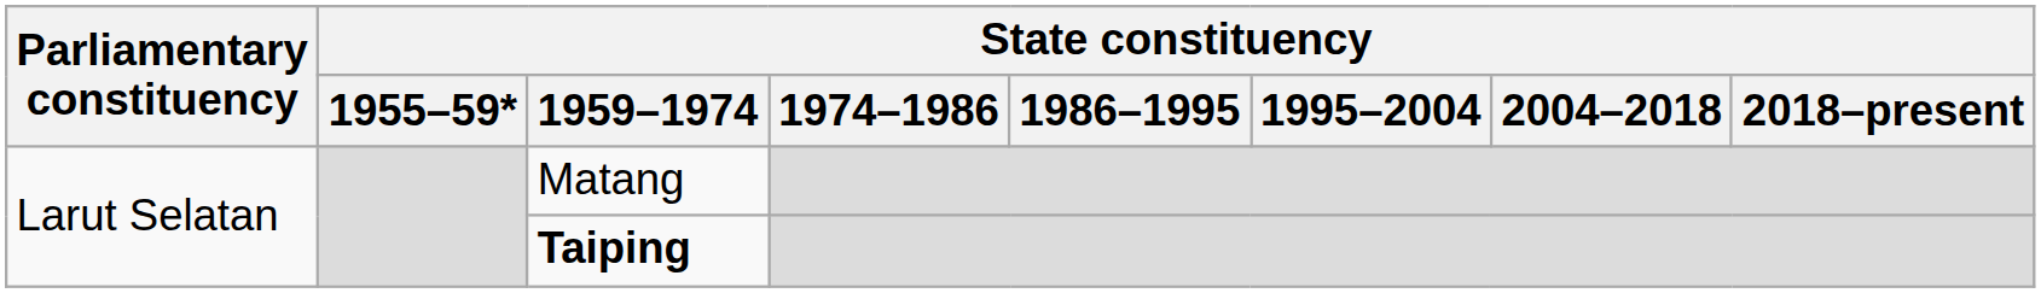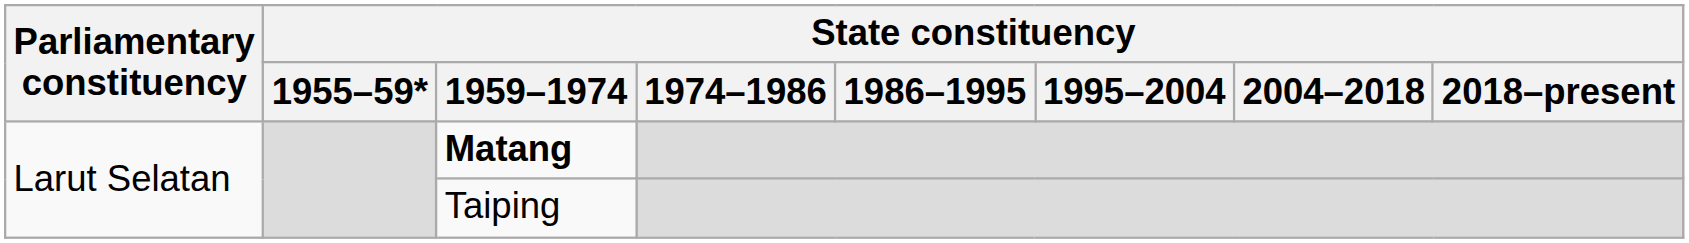Matang | State constituency / 1959–1974: normal -> bold
Taiping | State constituency / 1959–1974: bold -> normal
